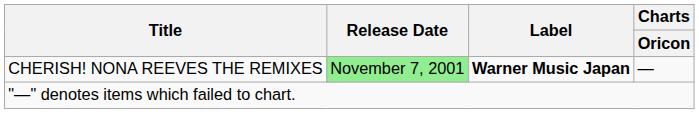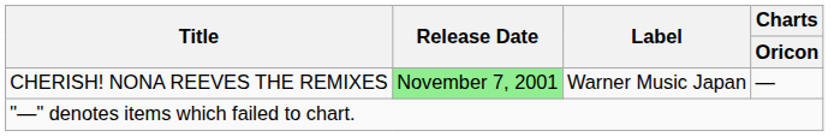CHERISH! NONA REEVES THE REMIXES | Label: bold -> normal
